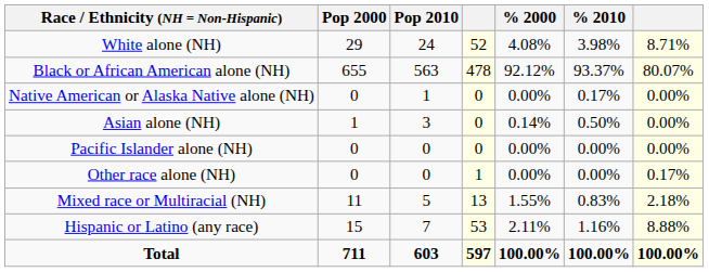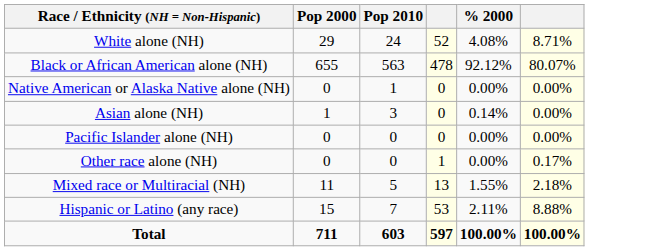- column: % 2010 | 3.98% | 93.37% | 0.17% | 0.50% | 0.00% | 0.00% | 0.83% | 1.16% | 100.00%
